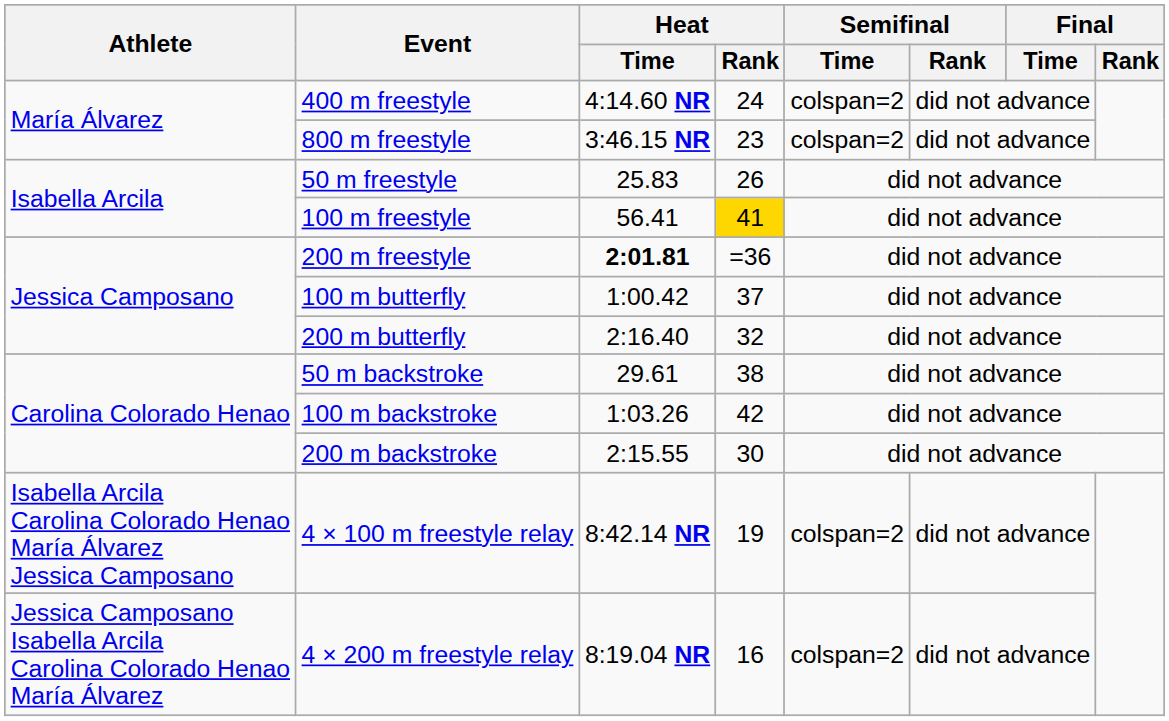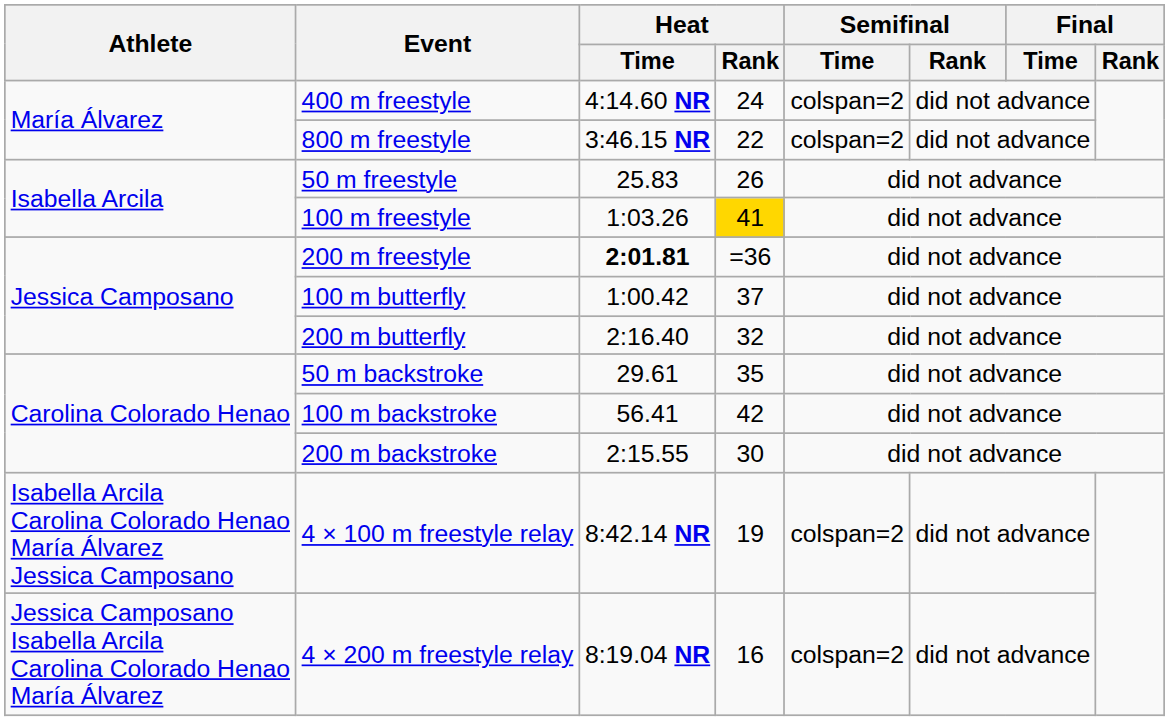800 m freestyle | Heat / Rank: 23 -> 22
100 m freestyle | Heat / Time: 56.41 -> 1:03.26
50 m backstroke | Heat / Rank: 38 -> 35
100 m backstroke | Heat / Time: 1:03.26 -> 56.41
